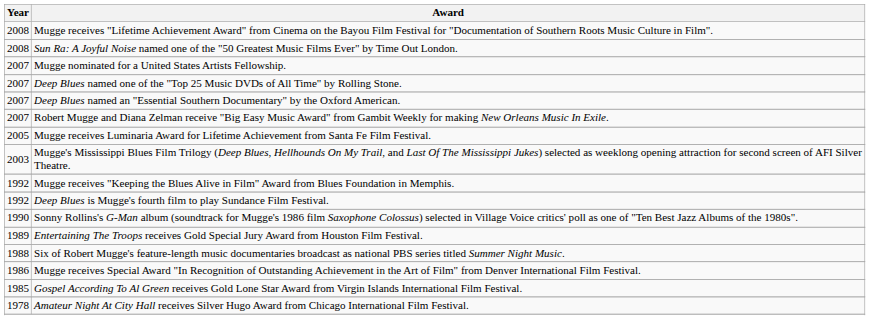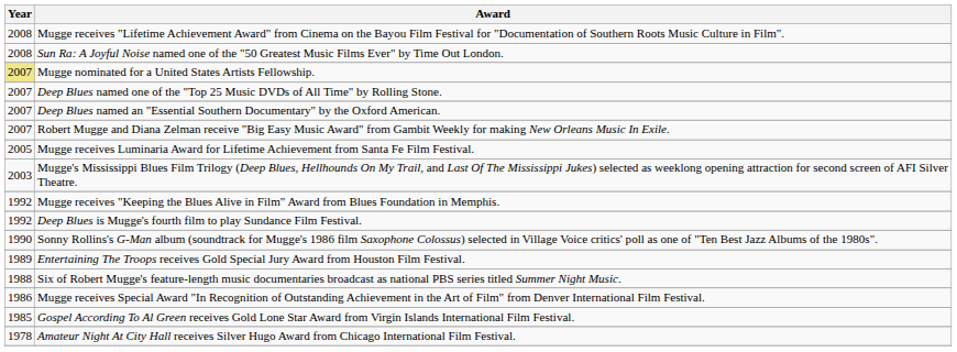Mugge nominated for a United States Artists Fellowship. | Year: no background -> khaki background
